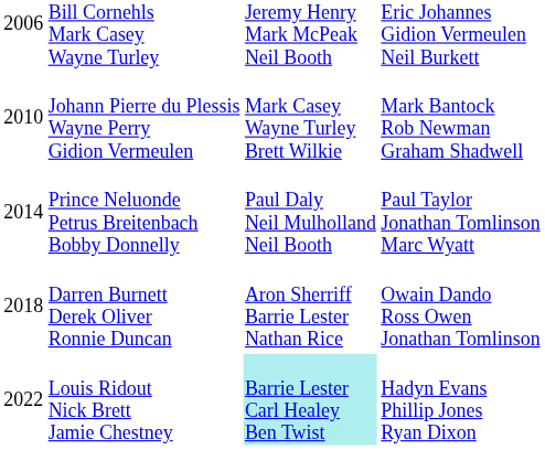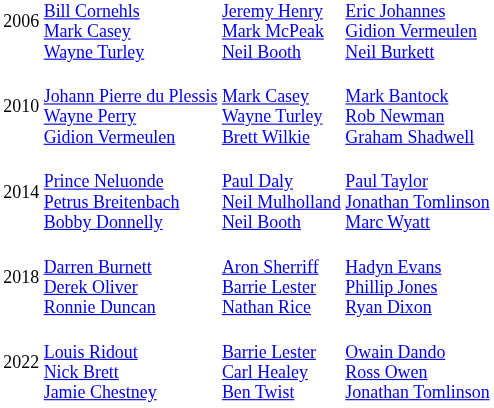Darren Burnett Derek Oliver Ronnie Duncan | column 4: Owain Dando Ross Owen Jonathan Tomlinson -> Hadyn Evans Phillip Jones Ryan Dixon
Louis Ridout Nick Brett Jamie Chestney | column 3: paleturquoise background -> no background
Louis Ridout Nick Brett Jamie Chestney | column 4: Hadyn Evans Phillip Jones Ryan Dixon -> Owain Dando Ross Owen Jonathan Tomlinson
